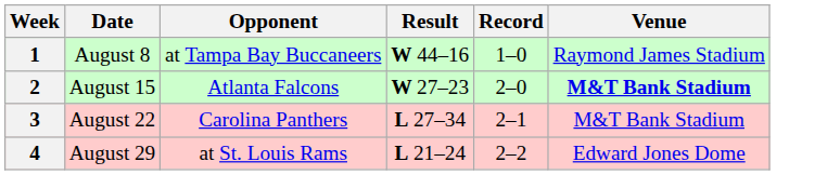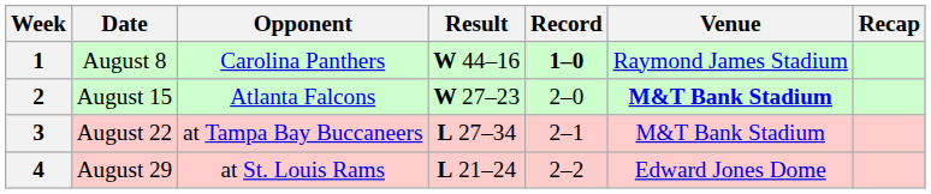+ column: Recap
1 | Opponent: at Tampa Bay Buccaneers -> Carolina Panthers
1 | Record: normal -> bold
3 | Opponent: Carolina Panthers -> at Tampa Bay Buccaneers
